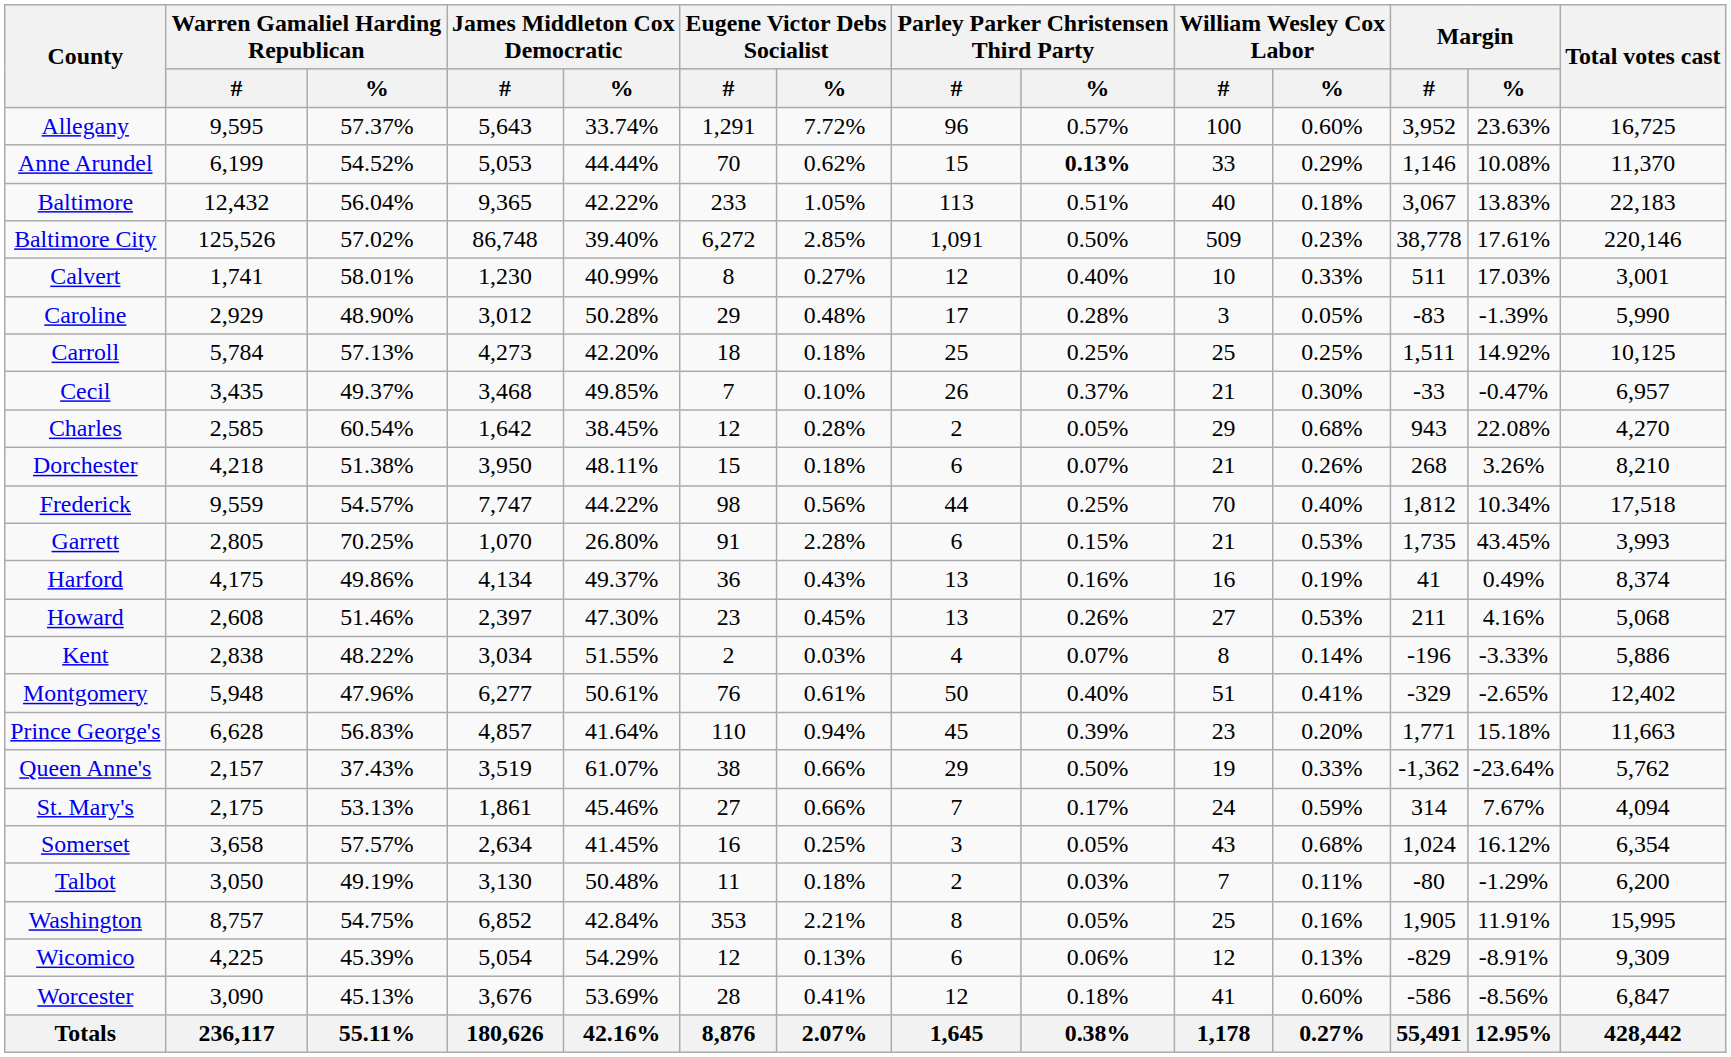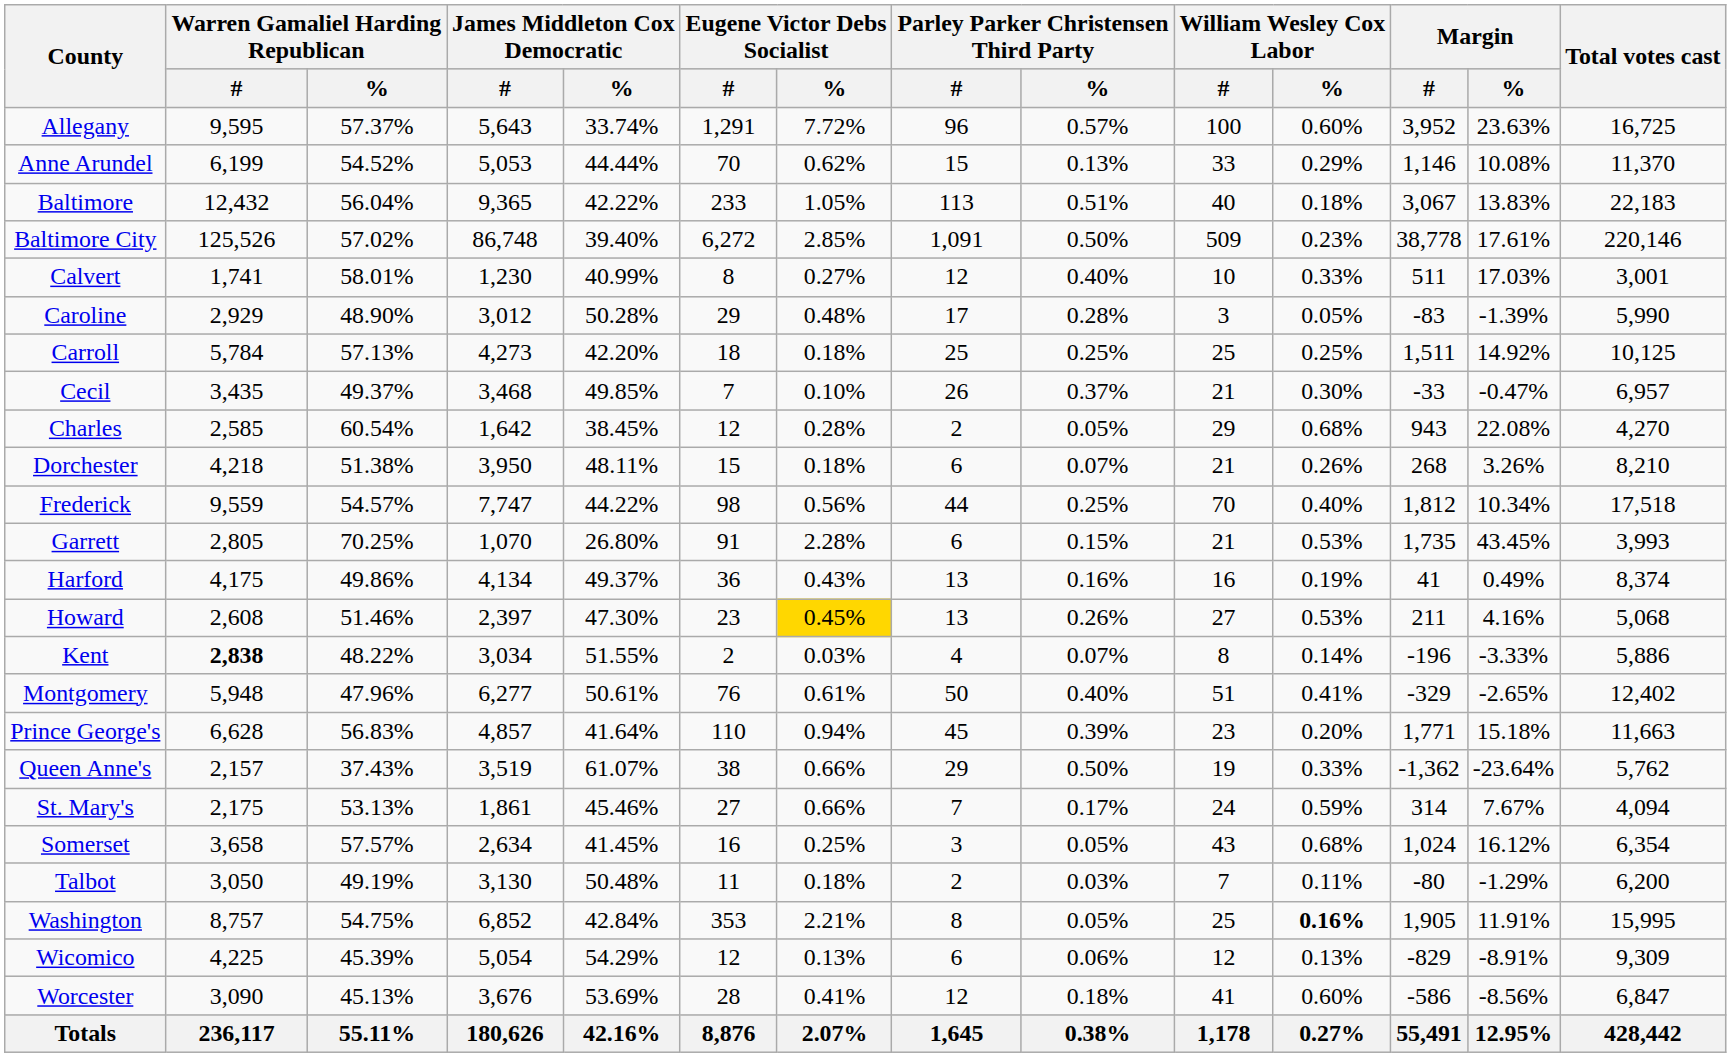Anne Arundel | Parley Parker Christensen Third Party / %: bold -> normal
Howard | Eugene Victor Debs Socialist / %: no background -> gold background
Kent | Warren Gamaliel Harding Republican / #: normal -> bold
Washington | William Wesley Cox Labor / %: normal -> bold
